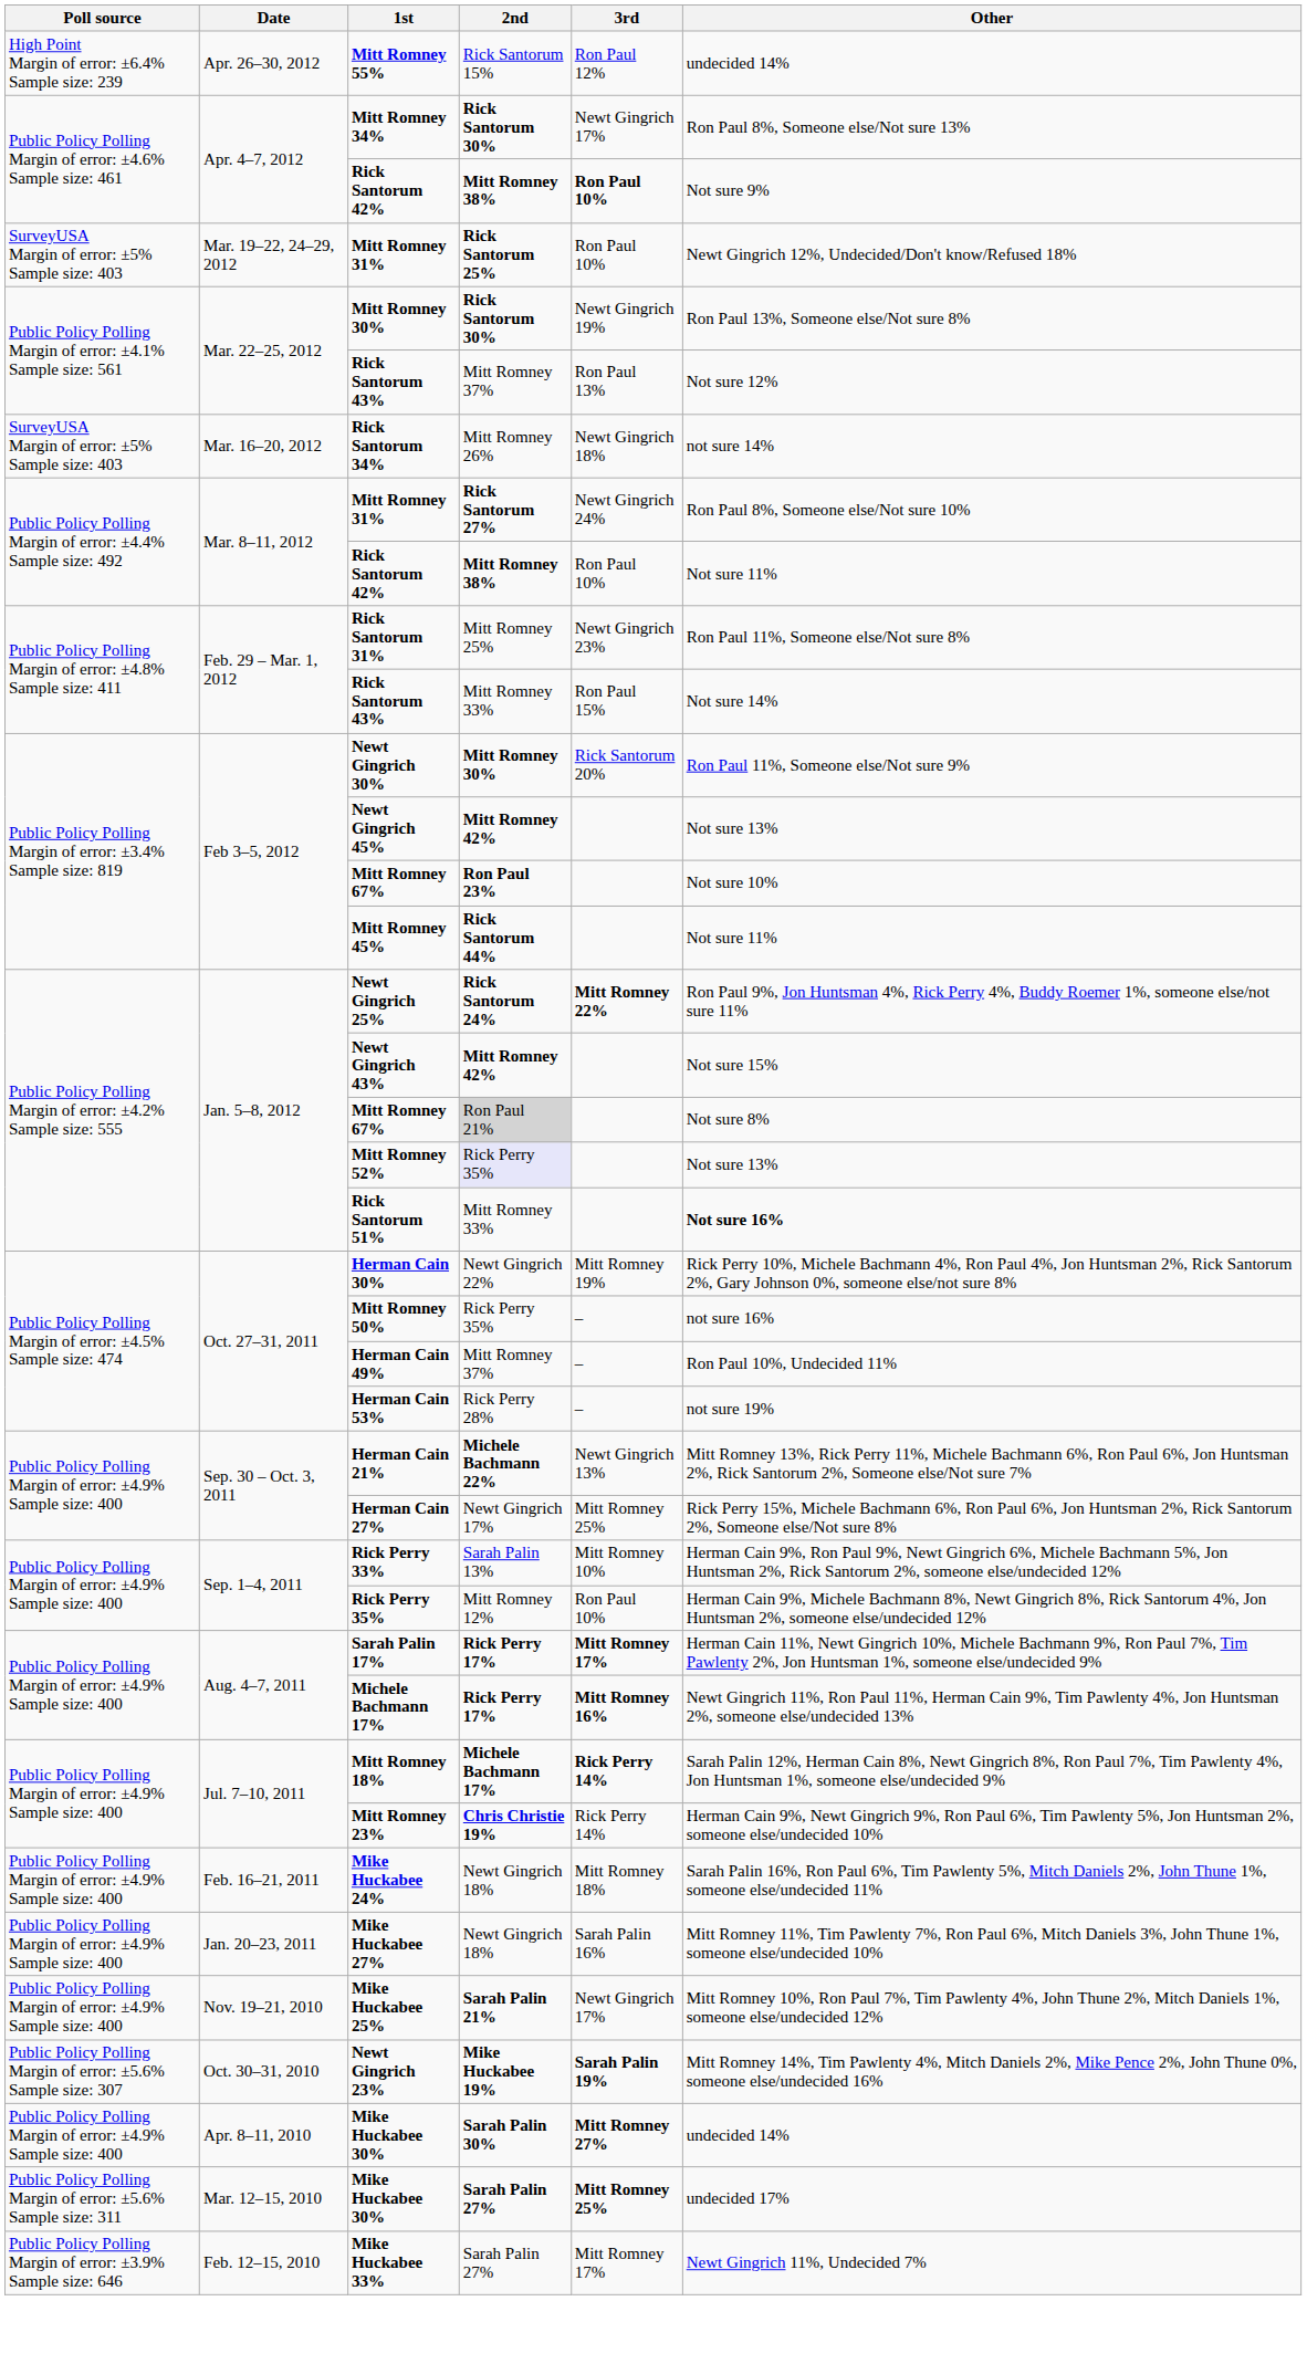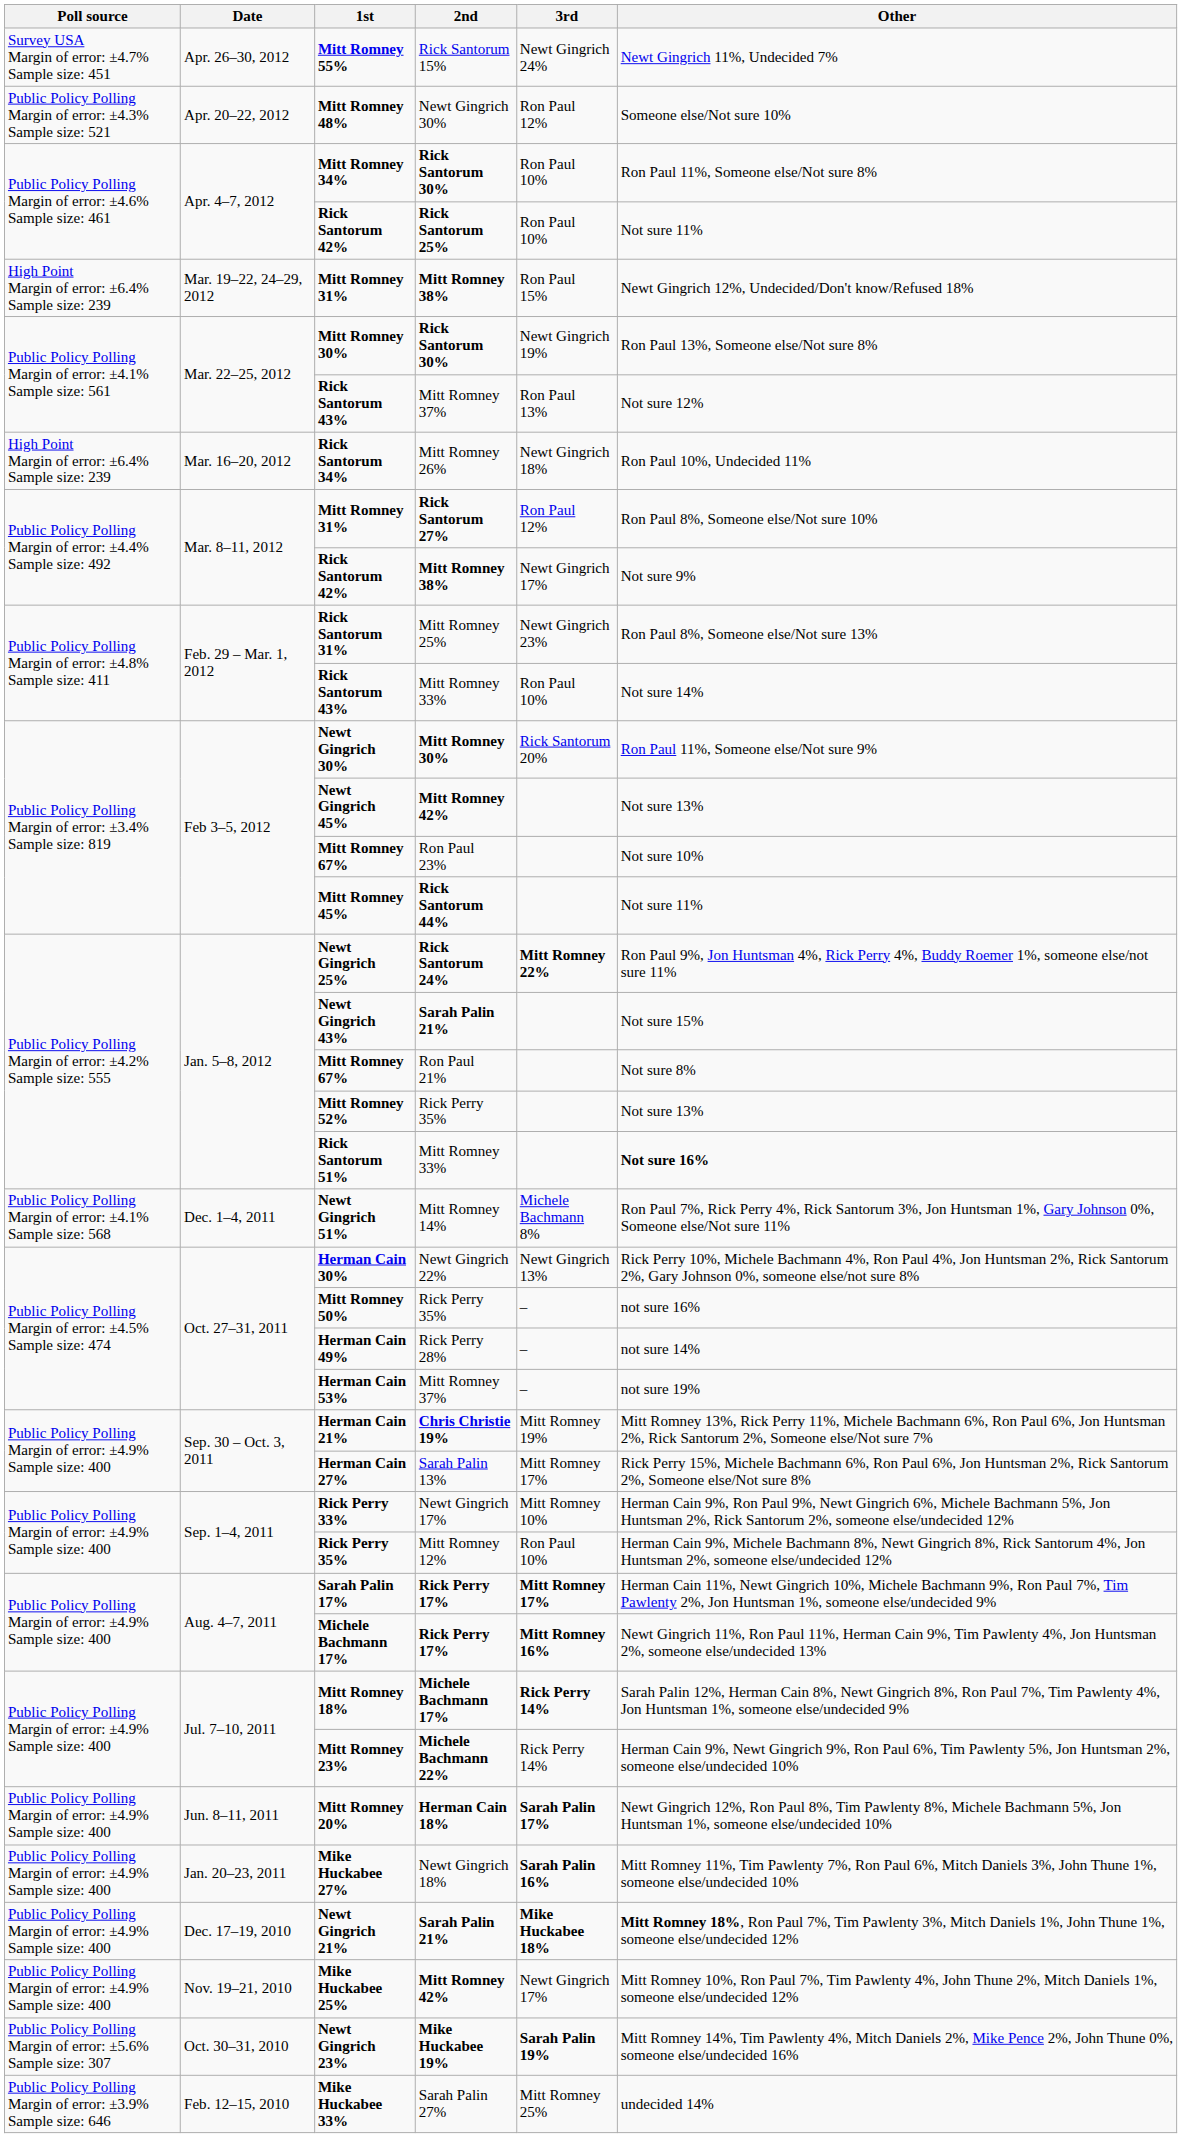Mitt Romney 55% | Poll source: High Point Margin of error: ±6.4% Sample size: 239 -> Survey USA Margin of error: ±4.7% Sample size: 451
Mitt Romney 55% | 3rd: Ron Paul 12% -> Newt Gingrich 24%
Mitt Romney 55% | Other: undecided 14% -> Newt Gingrich 11%, Undecided 7%
+ row: Public Policy Polling Margin of error: ±4.3% Sample size: 521 | Apr. 20–22, 2012 | Mitt Romney 48% | Newt Gingrich 30% | Ron Paul 12% | Someone else/Not sure 10%
Mitt Romney 34% | 3rd: Newt Gingrich 17% -> Ron Paul 10%
Mitt Romney 34% | Other: Ron Paul 8%, Someone else/Not sure 13% -> Ron Paul 11%, Someone else/Not sure 8%
Apr. 4–7, 2012 / Rick Santorum 42% | 2nd: Mitt Romney 38% -> Rick Santorum 25%
Apr. 4–7, 2012 / Rick Santorum 42% | 3rd: bold -> normal
Apr. 4–7, 2012 / Rick Santorum 42% | Other: Not sure 9% -> Not sure 11%
Mar. 19–22, 24–29, 2012 / Mitt Romney 31% | Poll source: SurveyUSA Margin of error: ±5% Sample size: 403 -> High Point Margin of error: ±6.4% Sample size: 239
Mar. 19–22, 24–29, 2012 / Mitt Romney 31% | 2nd: Rick Santorum 25% -> Mitt Romney 38%
Mar. 19–22, 24–29, 2012 / Mitt Romney 31% | 3rd: Ron Paul 10% -> Ron Paul 15%
Rick Santorum 34% | Poll source: SurveyUSA Margin of error: ±5% Sample size: 403 -> High Point Margin of error: ±6.4% Sample size: 239
Rick Santorum 34% | Other: not sure 14% -> Ron Paul 10%, Undecided 11%
Mar. 8–11, 2012 / Mitt Romney 31% | 3rd: Newt Gingrich 24% -> Ron Paul 12%
Mar. 8–11, 2012 / Rick Santorum 42% | 3rd: Ron Paul 10% -> Newt Gingrich 17%
Mar. 8–11, 2012 / Rick Santorum 42% | Other: Not sure 11% -> Not sure 9%
Rick Santorum 31% | Other: Ron Paul 11%, Someone else/Not sure 8% -> Ron Paul 8%, Someone else/Not sure 13%
Feb. 29 – Mar. 1, 2012 / Rick Santorum 43% | 3rd: Ron Paul 15% -> Ron Paul 10%
Feb 3–5, 2012 / Mitt Romney 67% | 2nd: bold -> normal
Newt Gingrich 43% | 2nd: Mitt Romney 42% -> Sarah Palin 21%
Jan. 5–8, 2012 / Mitt Romney 67% | 2nd: lightgrey background -> no background
Mitt Romney 52% | 2nd: lavender background -> no background
+ row: Public Policy Polling Margin of error: ±4.1% Sample size: 568 | Dec. 1–4, 2011 | Newt Gingrich 51% | Mitt Romney 14% | Michele Bachmann 8% | Ron Paul 7%, Rick Perry 4%, Rick Santorum 3%, Jon Huntsman 1%, Gary Johnson 0%, Someone else/Not sure 11%
Herman Cain 30% | 3rd: Mitt Romney 19% -> Newt Gingrich 13%
Herman Cain 49% | 2nd: Mitt Romney 37% -> Rick Perry 28%
Herman Cain 49% | Other: Ron Paul 10%, Undecided 11% -> not sure 14%
Herman Cain 53% | 2nd: Rick Perry 28% -> Mitt Romney 37%
Herman Cain 21% | 2nd: Michele Bachmann 22% -> Chris Christie 19%
Herman Cain 21% | 3rd: Newt Gingrich 13% -> Mitt Romney 19%
Herman Cain 27% | 2nd: Newt Gingrich 17% -> Sarah Palin 13%
Herman Cain 27% | 3rd: Mitt Romney 25% -> Mitt Romney 17%
Rick Perry 33% | 2nd: Sarah Palin 13% -> Newt Gingrich 17%
Mitt Romney 23% | 2nd: Chris Christie 19% -> Michele Bachmann 22%
+ row: Public Policy Polling Margin of error: ±4.9% Sample size: 400 | Jun. 8–11, 2011 | Mitt Romney 20% | Herman Cain 18% | Sarah Palin 17% | Newt Gingrich 12%, Ron Paul 8%, Tim Pawlenty 8%, Michele Bachmann 5%, Jon Huntsman 1%, someone else/undecided 10%
- row: Public Policy Polling Margin of error: ±4.9% Sample size: 400 | Feb. 16–21, 2011 | Mike Huckabee 24% | Newt Gingrich 18% | Mitt Romney 18% | Sarah Palin 16%, Ron Paul 6%, Tim Pawlenty 5%, Mitch Daniels 2%, John Thune 1%, someone else/undecided 11%
Mike Huckabee 27% | 3rd: normal -> bold
+ row: Public Policy Polling Margin of error: ±4.9% Sample size: 400 | Dec. 17–19, 2010 | Newt Gingrich 21% | Sarah Palin 21% | Mike Huckabee 18% | Mitt Romney 18%, Ron Paul 7%, Tim Pawlenty 3%, Mitch Daniels 1%, John Thune 1%, someone else/undecided 12%
Mike Huckabee 25% | 2nd: Sarah Palin 21% -> Mitt Romney 42%
- row: Public Policy Polling Margin of error: ±4.9% Sample size: 400 | Apr. 8–11, 2010 | Mike Huckabee 30% | Sarah Palin 30% | Mitt Romney 27% | undecided 14%
- row: Public Policy Polling Margin of error: ±5.6% Sample size: 311 | Mar. 12–15, 2010 | Mike Huckabee 30% | Sarah Palin 27% | Mitt Romney 25% | undecided 17%
Mike Huckabee 33% | 3rd: Mitt Romney 17% -> Mitt Romney 25%
Mike Huckabee 33% | Other: Newt Gingrich 11%, Undecided 7% -> undecided 14%
